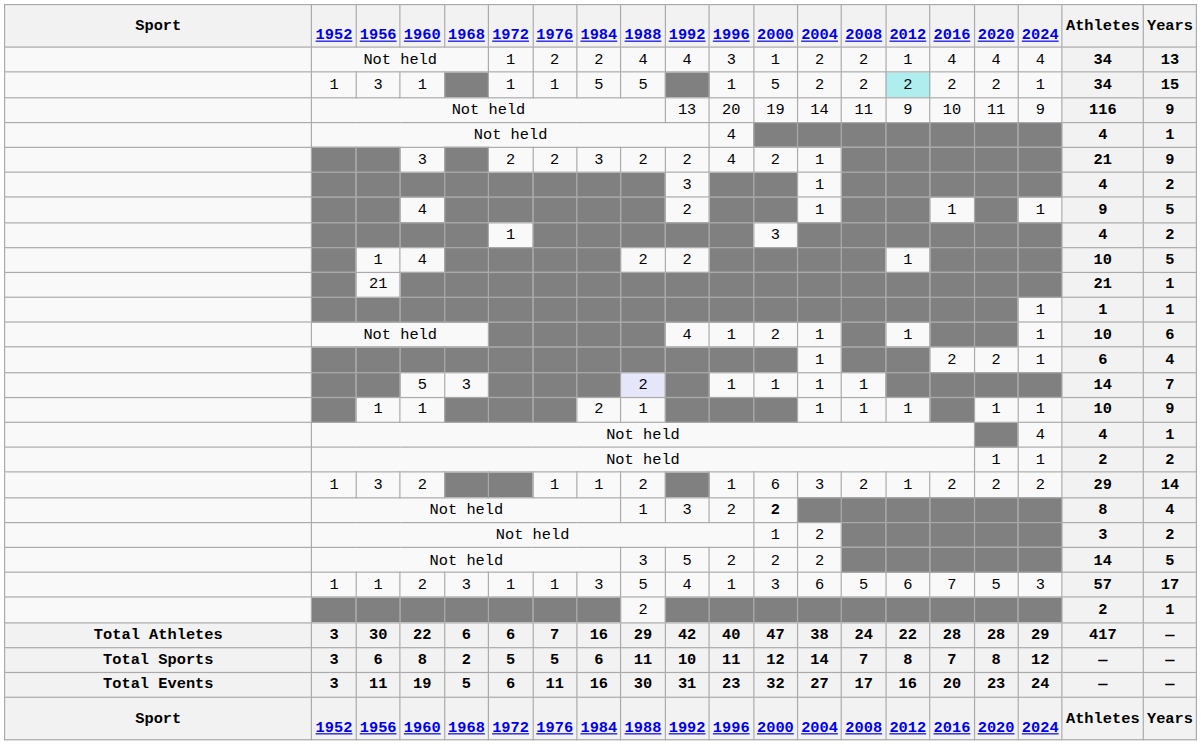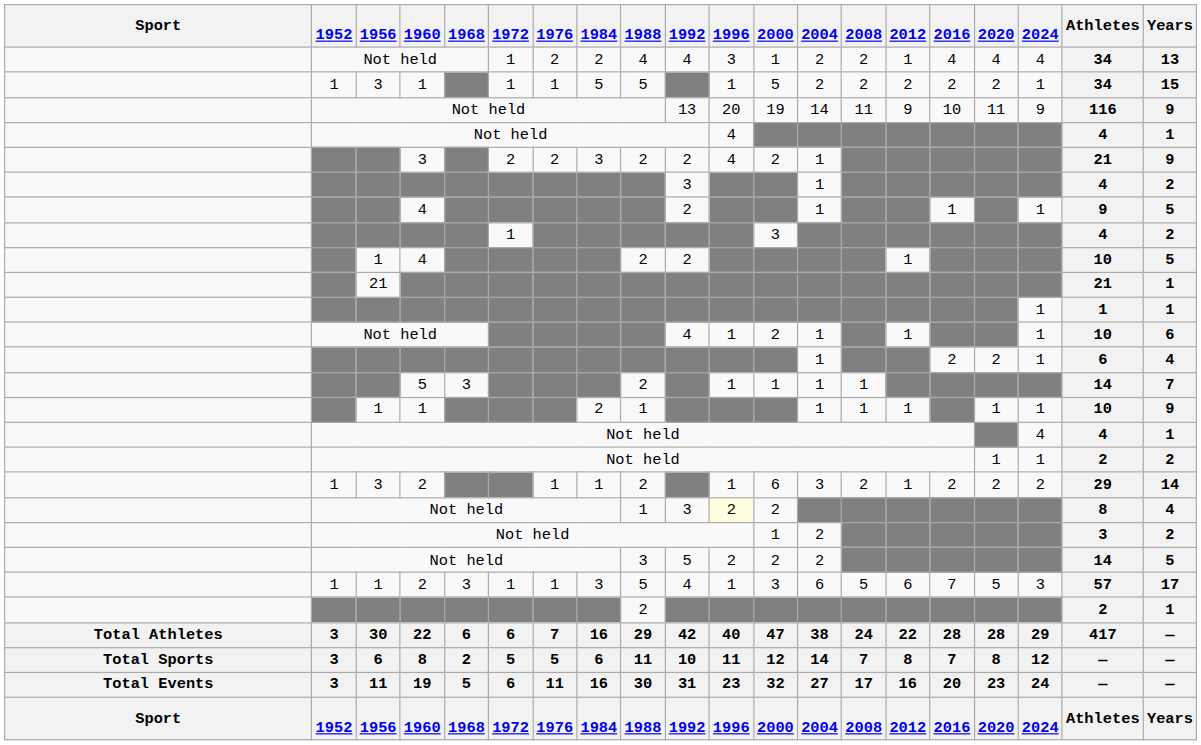row 3 | 2012: paleturquoise background -> no background
row 15 | 1988: lavender background -> no background
row 20 | 1996: no background -> lightyellow background
row 20 | 2000: bold -> normal
